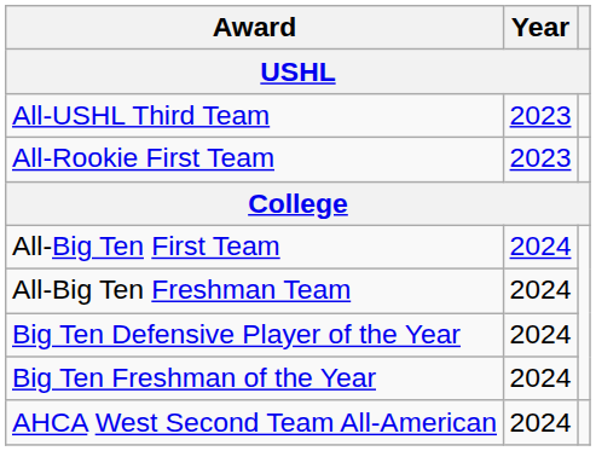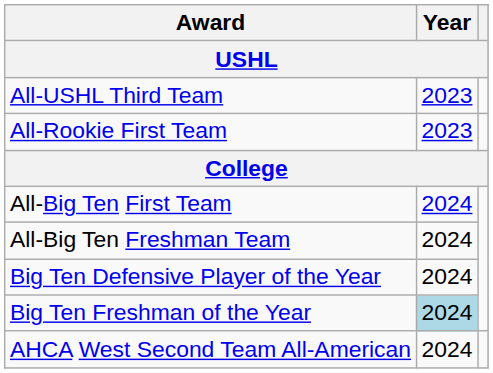Big Ten Freshman of the Year | Year: no background -> lightblue background
